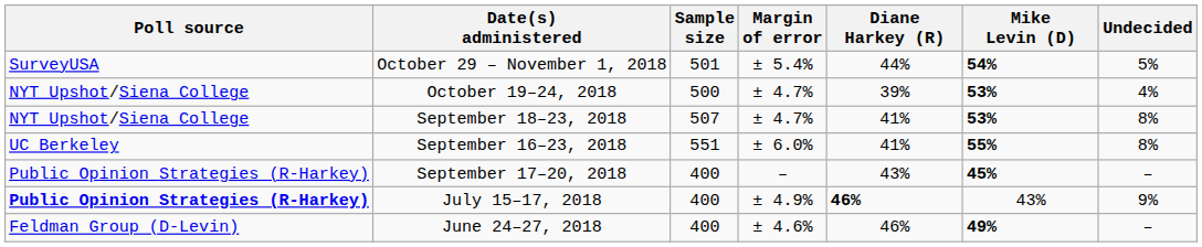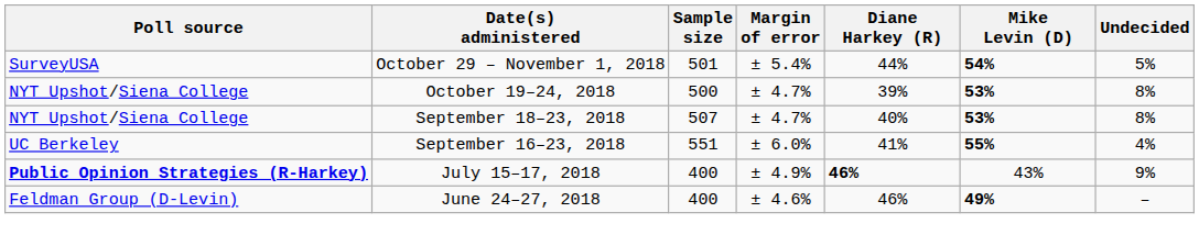October 19–24, 2018 | Undecided: 4% -> 8%
September 18–23, 2018 | Diane Harkey (R): 41% -> 40%
September 16–23, 2018 | Undecided: 8% -> 4%
- row: Public Opinion Strategies (R-Harkey) | September 17–20, 2018 | 400 | – | 43% | 45% | –
